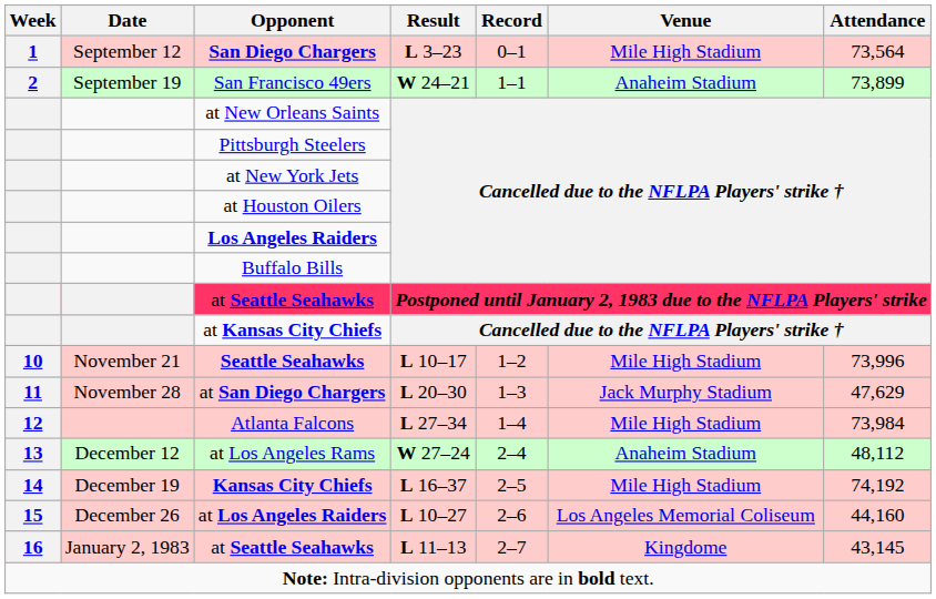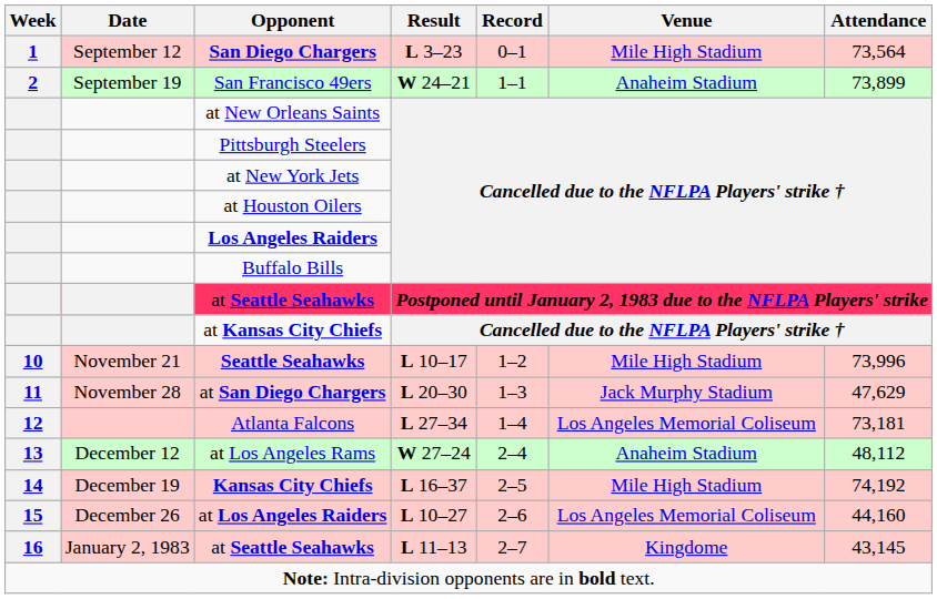Atlanta Falcons | Venue: Mile High Stadium -> Los Angeles Memorial Coliseum
Atlanta Falcons | Attendance: 73,984 -> 73,181
